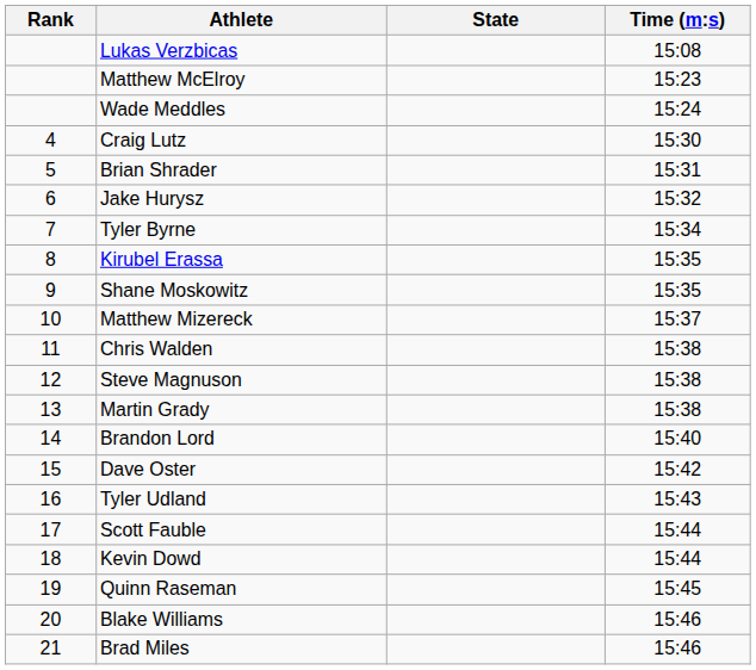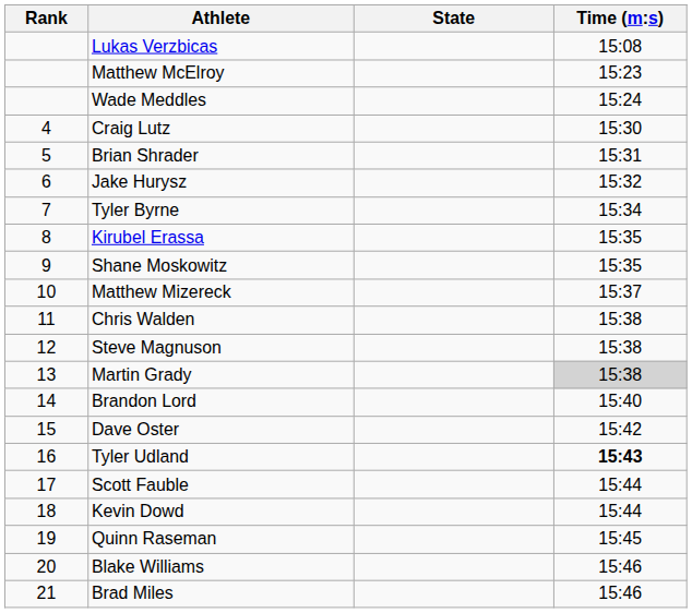Martin Grady | Time (m:s): no background -> lightgrey background
Tyler Udland | Time (m:s): normal -> bold
